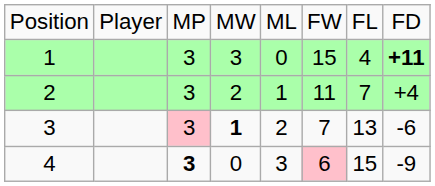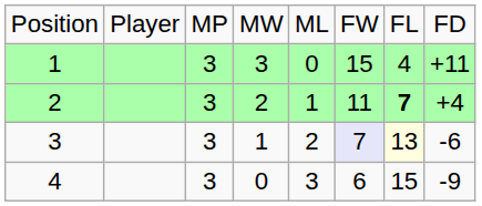row 2 | column 8: bold -> normal
row 3 | column 7: normal -> bold
row 4 | column 3: pink background -> no background
row 4 | column 4: bold -> normal
row 4 | column 6: no background -> lavender background
row 4 | column 7: no background -> lightyellow background
row 5 | column 3: bold -> normal
row 5 | column 6: pink background -> no background
